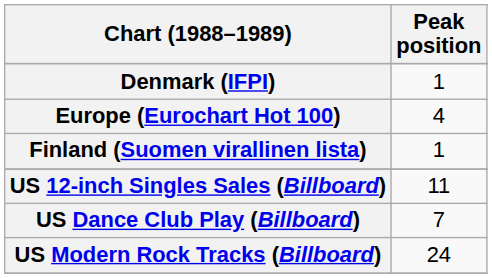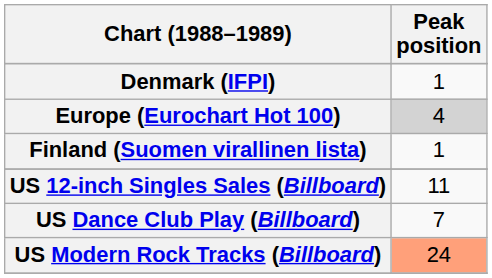Europe (Eurochart Hot 100) | Peak position: no background -> lightgrey background
US Modern Rock Tracks (Billboard) | Peak position: no background -> lightsalmon background
